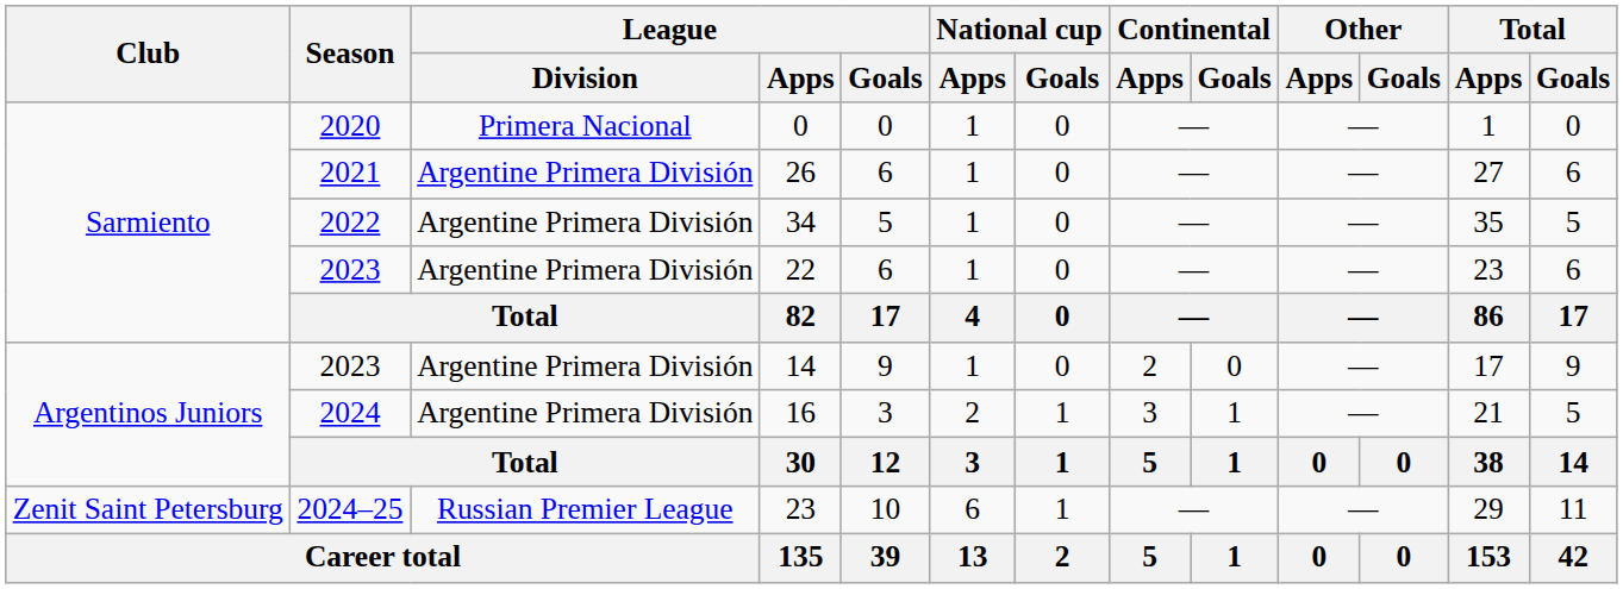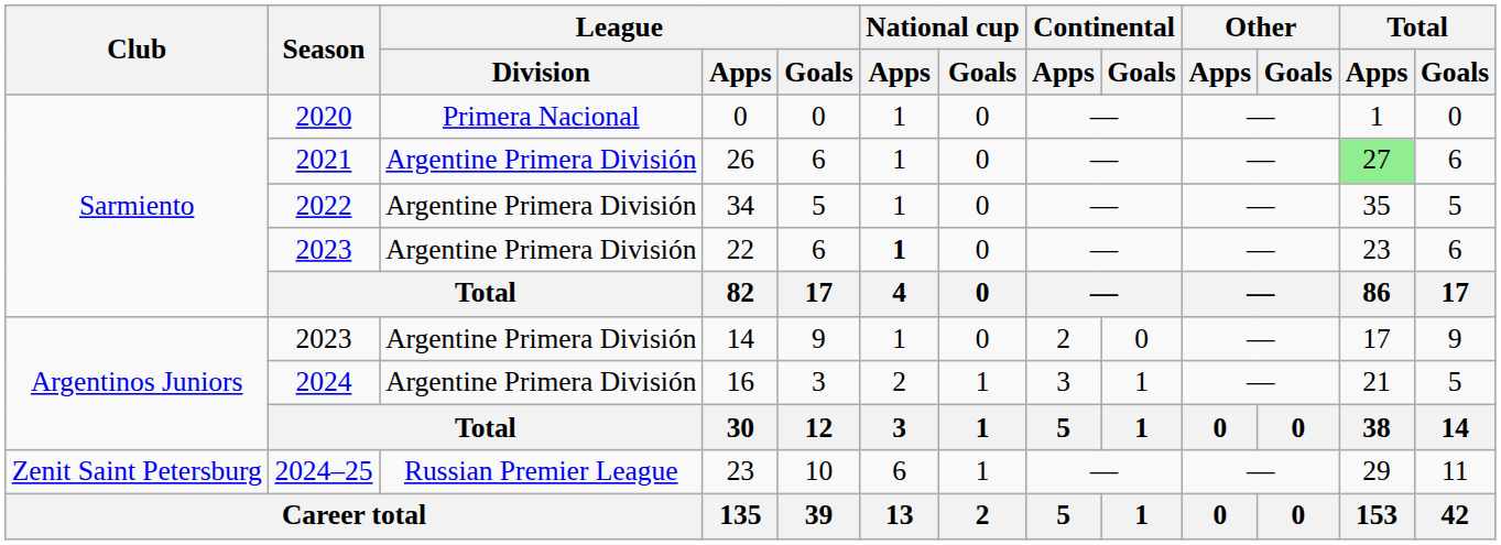26 | Total / Apps: no background -> lightgreen background
22 | National cup / Apps: normal -> bold
